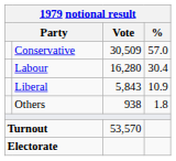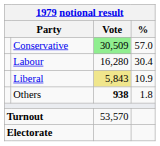Conservative | Vote: no background -> lightgreen background
Liberal | Vote: no background -> khaki background
Others | Vote: normal -> bold
